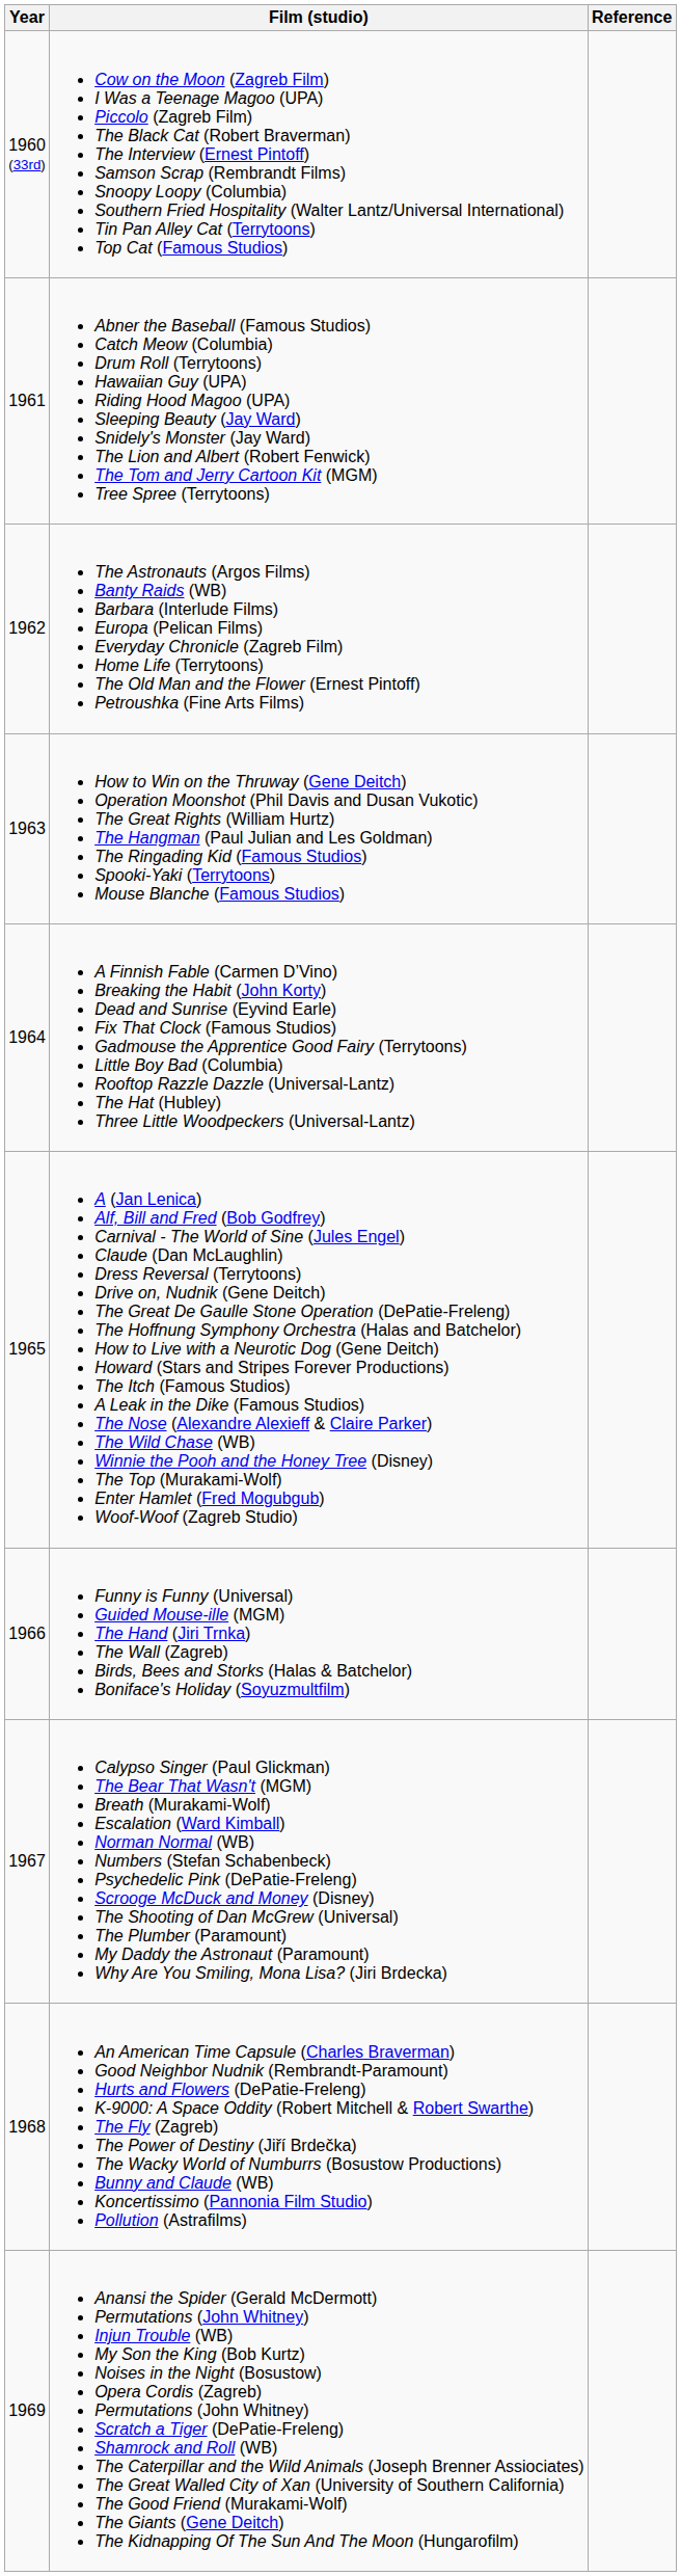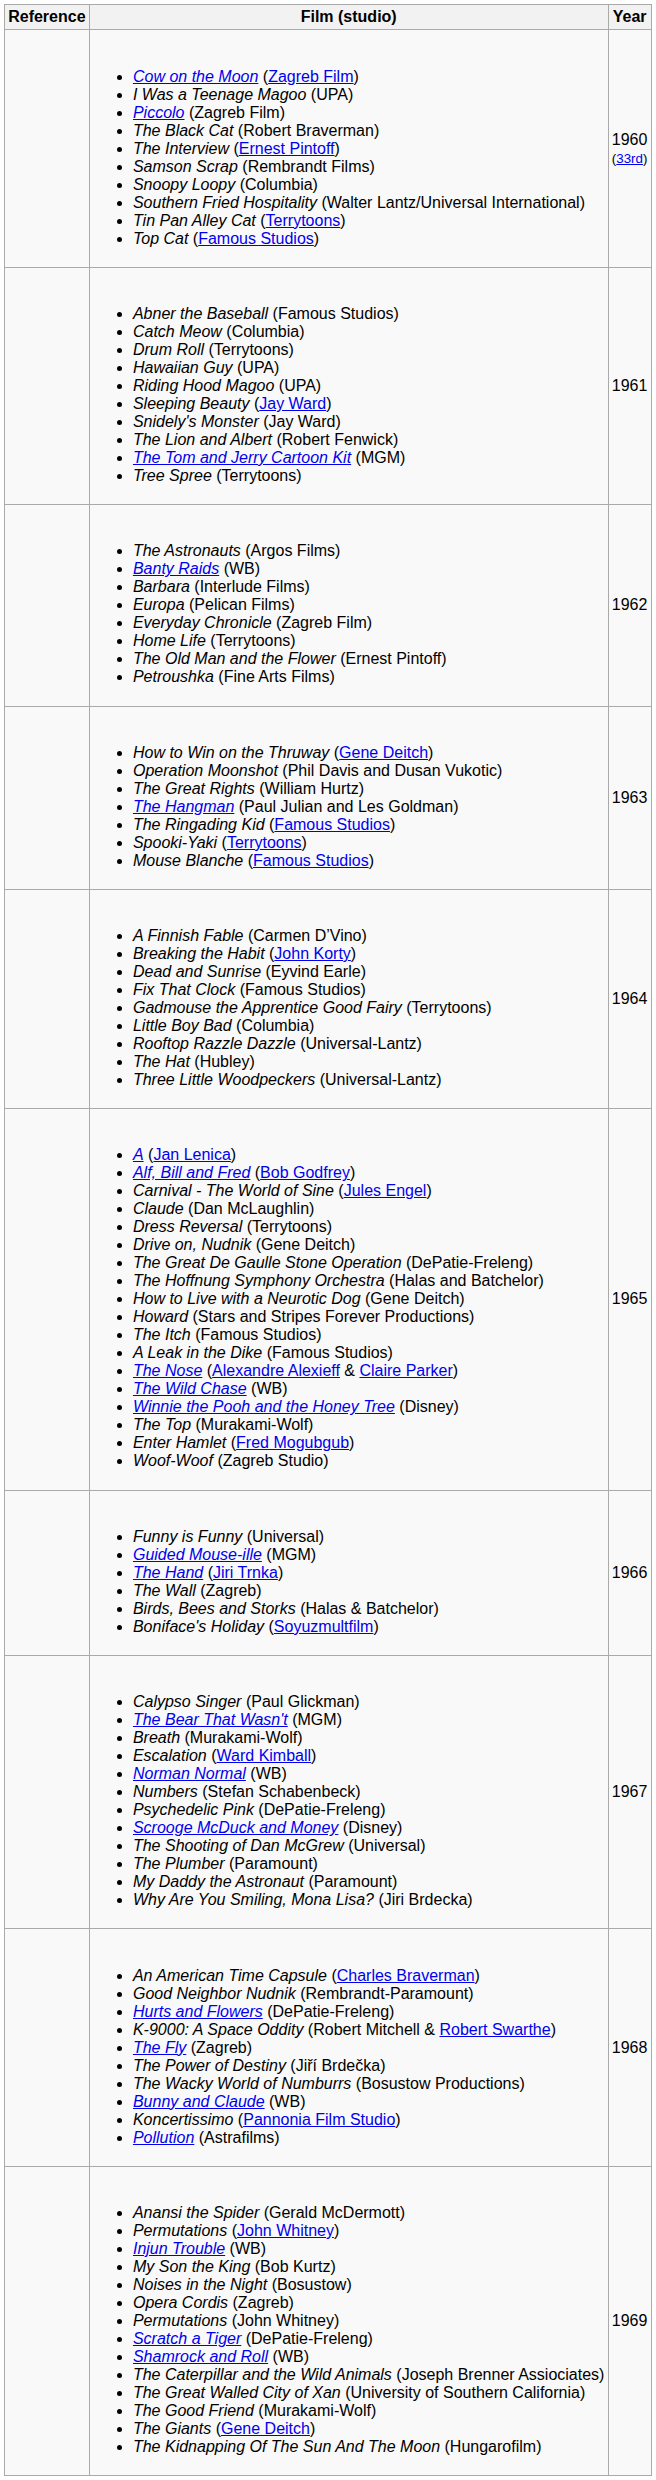columns swapped: Year <-> Reference
